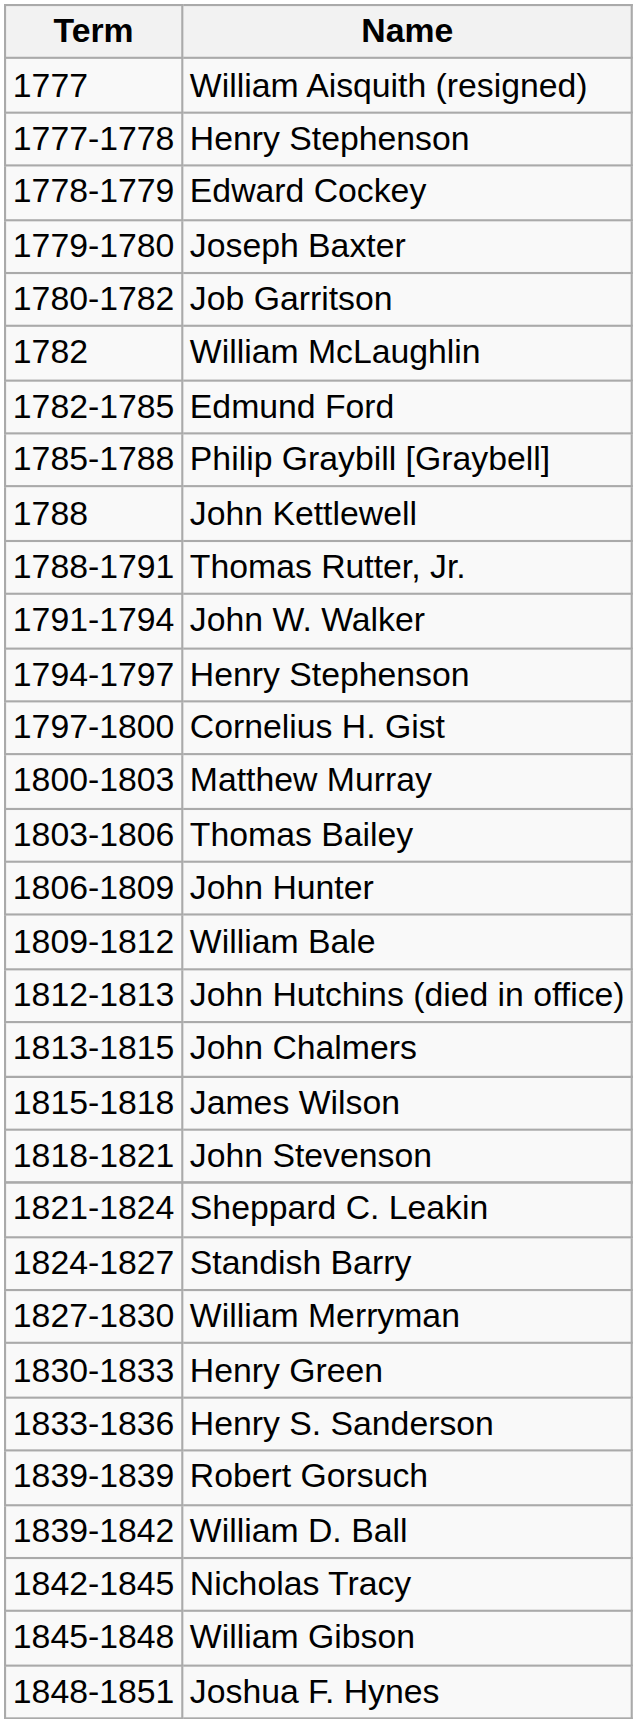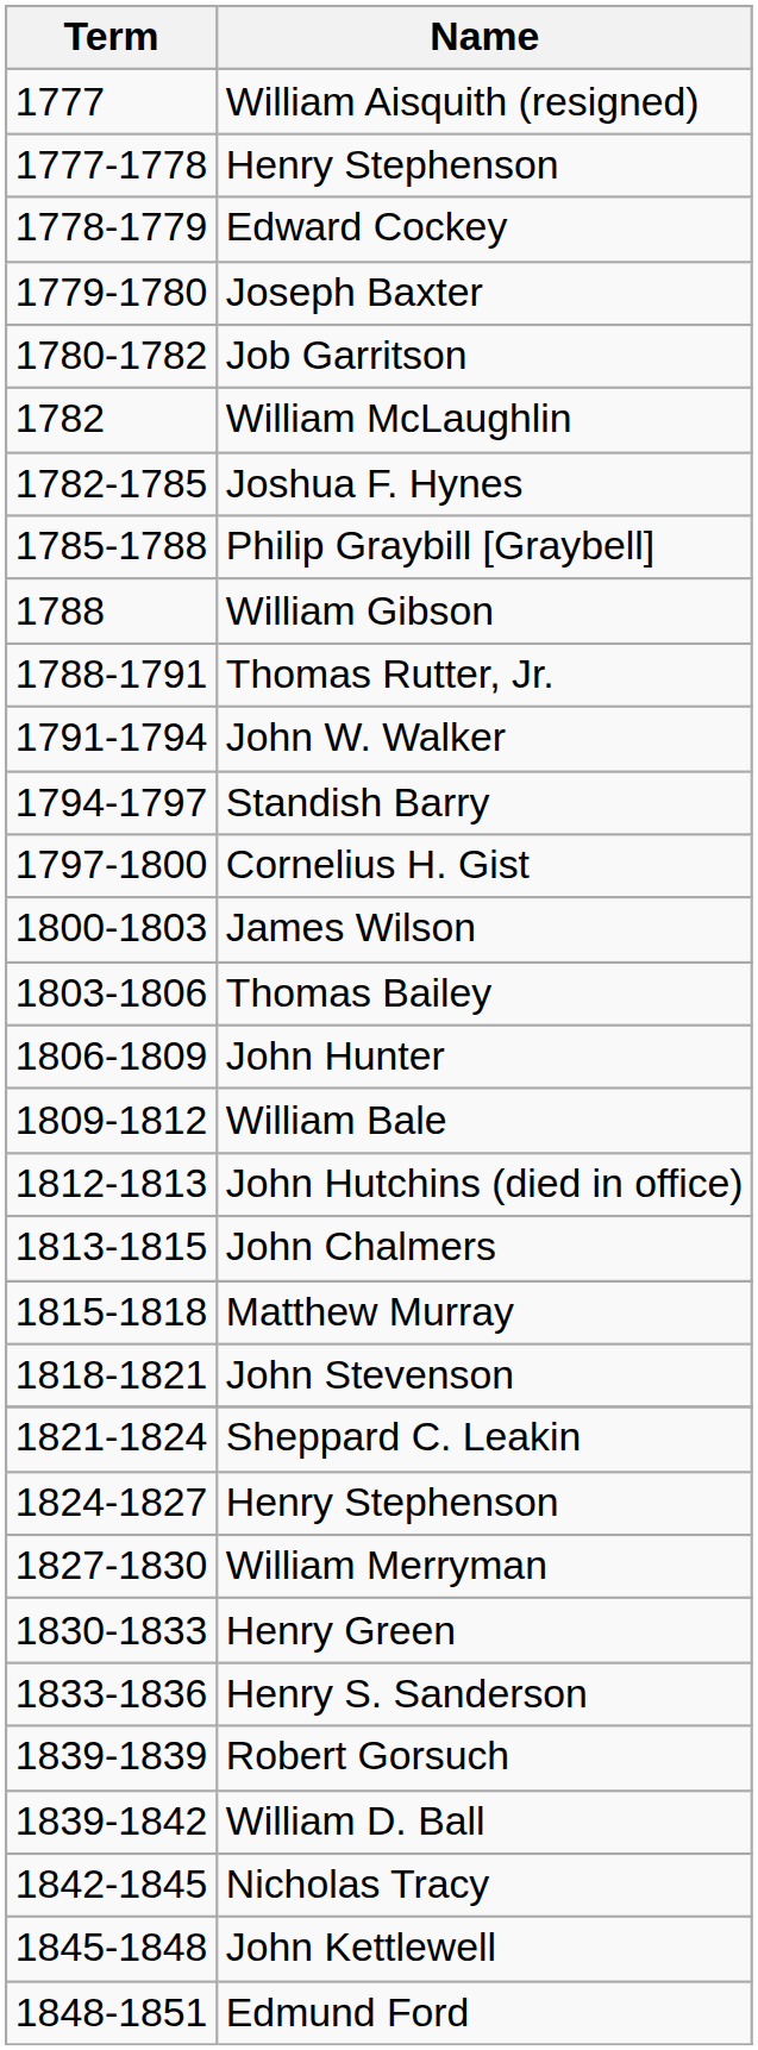row 8 | Name: Edmund Ford -> Joshua F. Hynes
row 10 | Name: John Kettlewell -> William Gibson
row 13 | Name: Henry Stephenson -> Standish Barry
row 15 | Name: Matthew Murray -> James Wilson
row 21 | Name: James Wilson -> Matthew Murray
row 24 | Name: Standish Barry -> Henry Stephenson
row 31 | Name: William Gibson -> John Kettlewell
row 32 | Name: Joshua F. Hynes -> Edmund Ford
